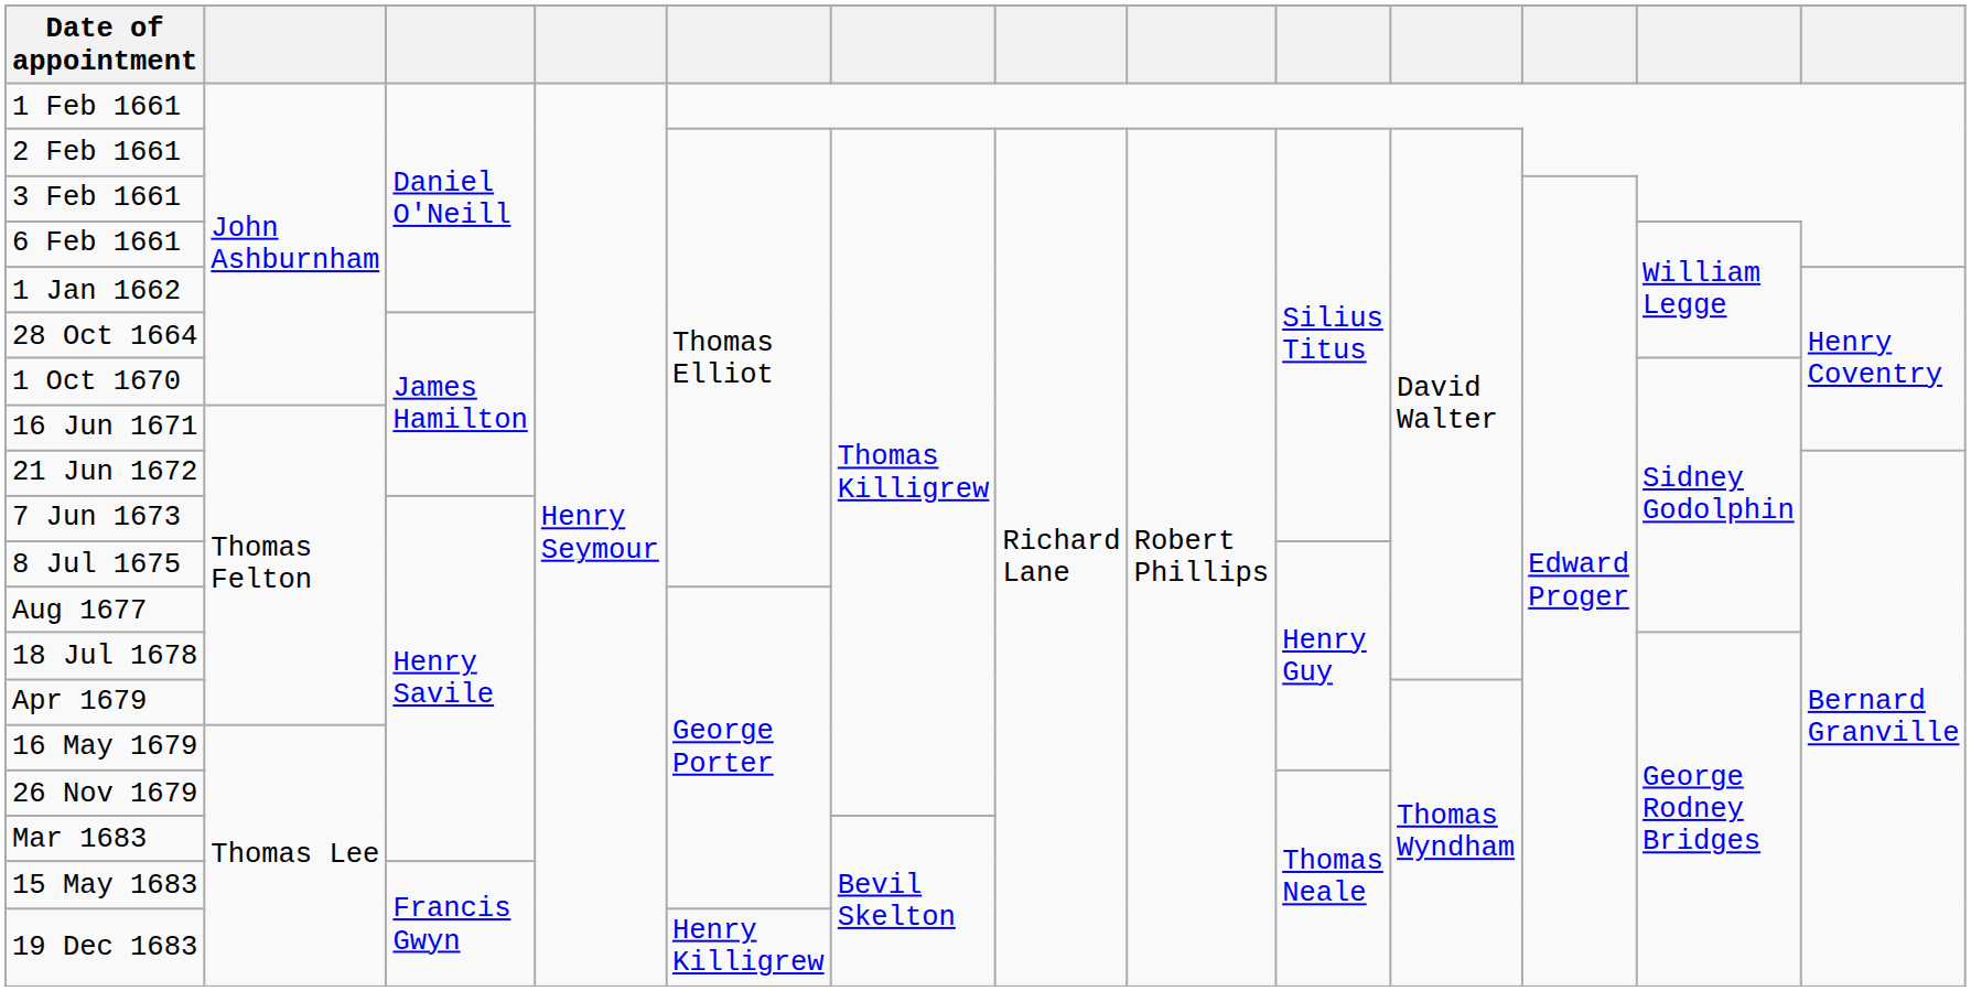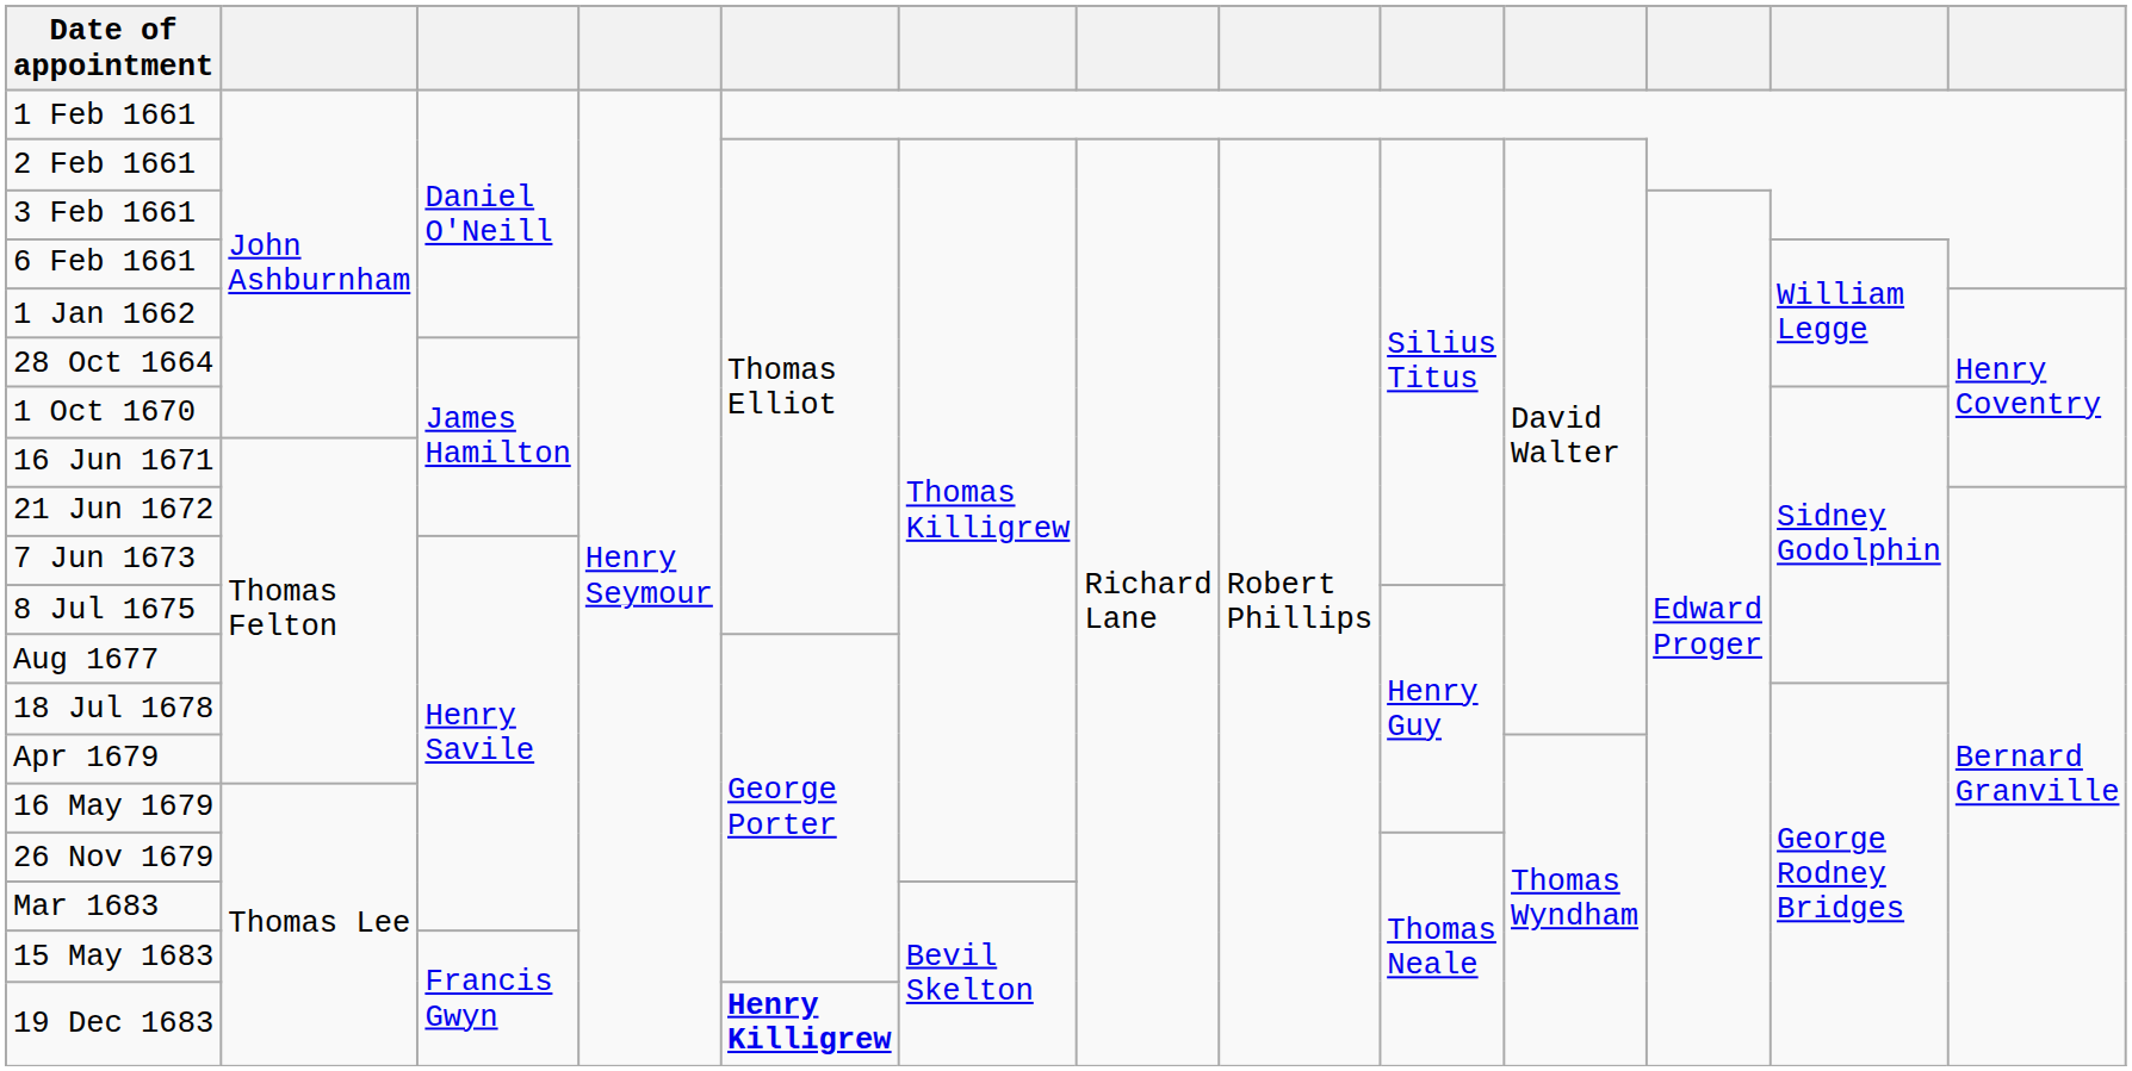19 Dec 1683 | column 5: normal -> bold
